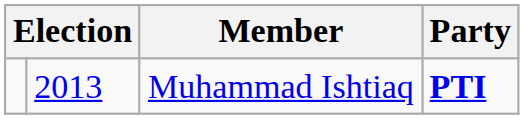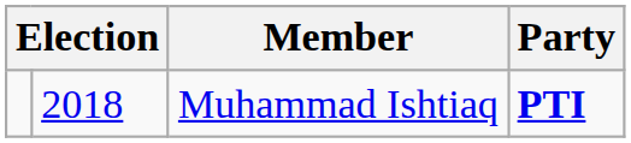Muhammad Ishtiaq | column 2: 2013 -> 2018
